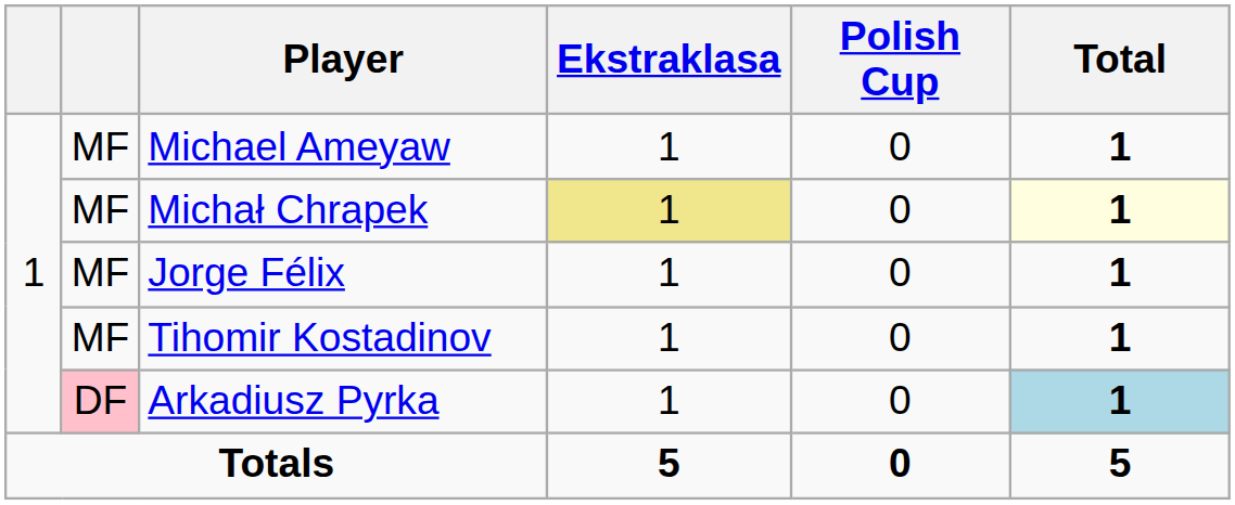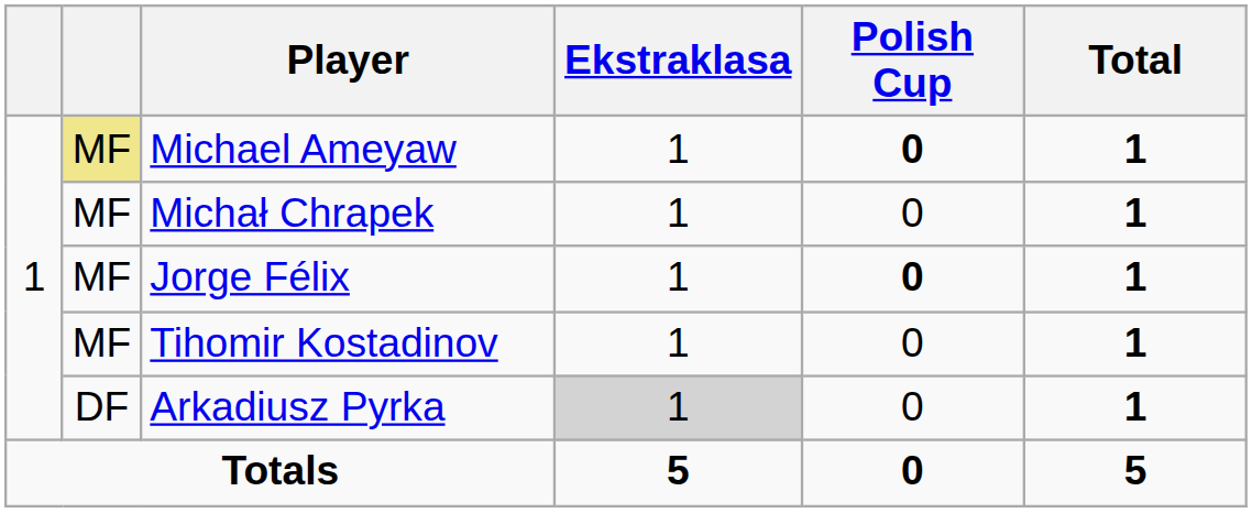Michael Ameyaw | column 2: no background -> khaki background
Michael Ameyaw | Polish Cup: normal -> bold
Michał Chrapek | Ekstraklasa: khaki background -> no background
Michał Chrapek | Total: lightyellow background -> no background
Jorge Félix | Polish Cup: normal -> bold
Arkadiusz Pyrka | column 2: pink background -> no background
Arkadiusz Pyrka | Ekstraklasa: no background -> lightgrey background
Arkadiusz Pyrka | Total: lightblue background -> no background
